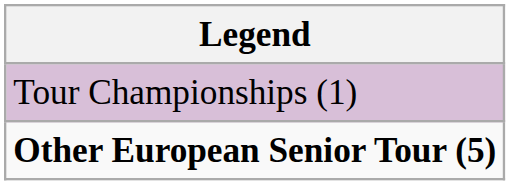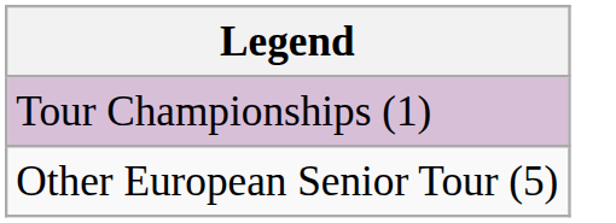row 3 | column 1: bold -> normal
